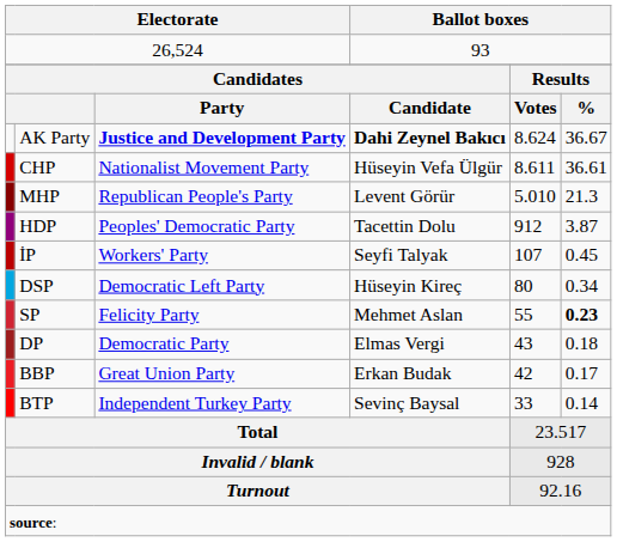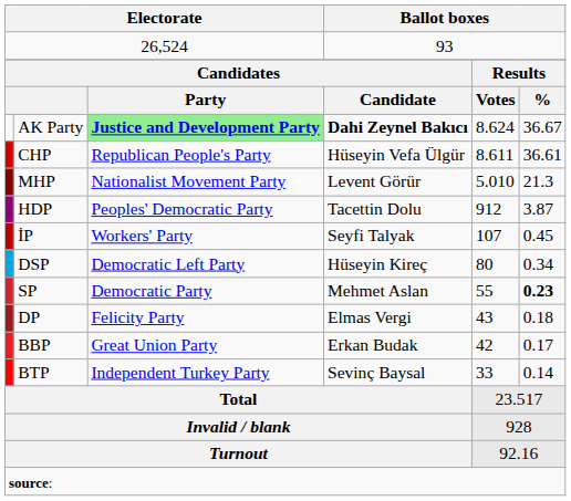AK Party | column 3: no background -> lightgreen background
CHP | column 3: Nationalist Movement Party -> Republican People's Party
MHP | column 3: Republican People's Party -> Nationalist Movement Party
SP | column 3: Felicity Party -> Democratic Party
DP | column 3: Democratic Party -> Felicity Party
